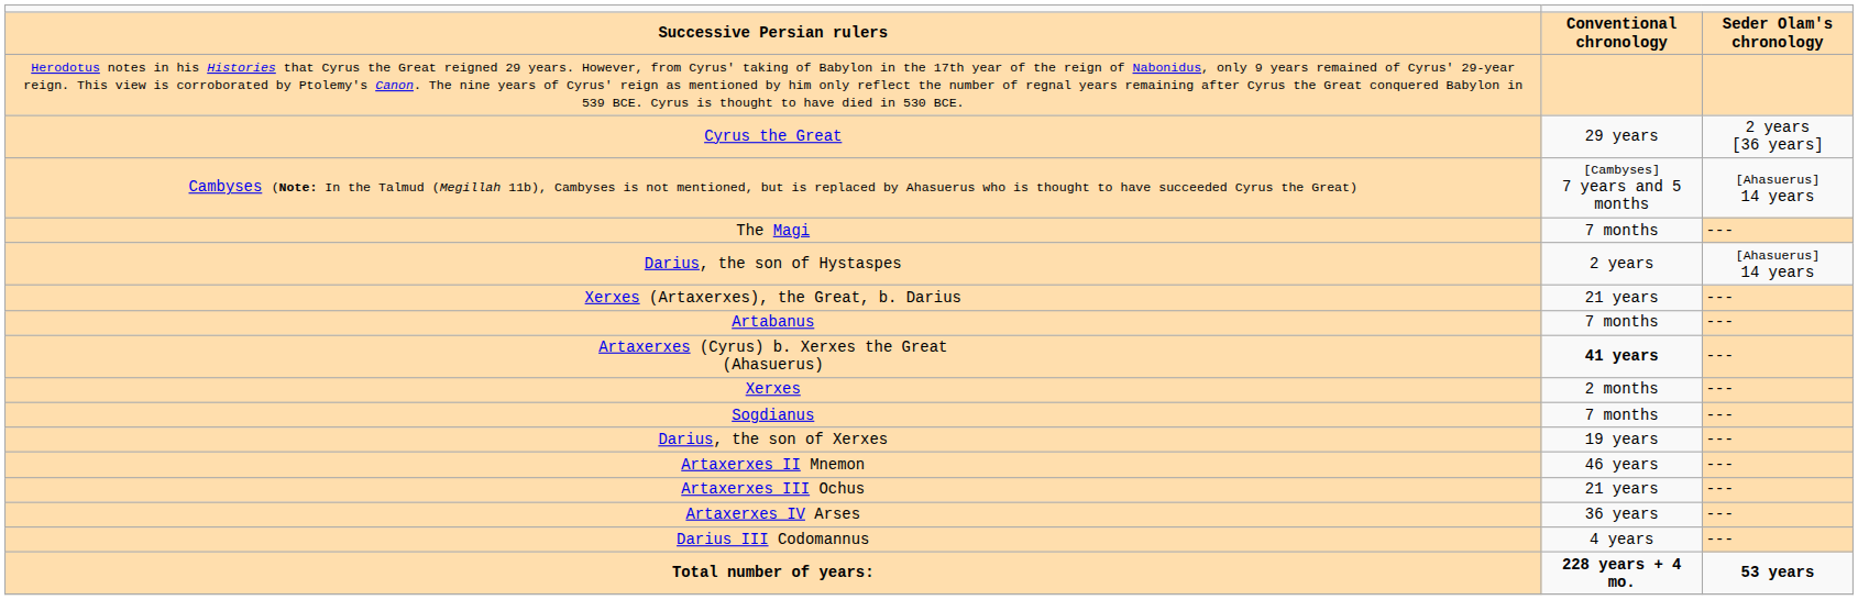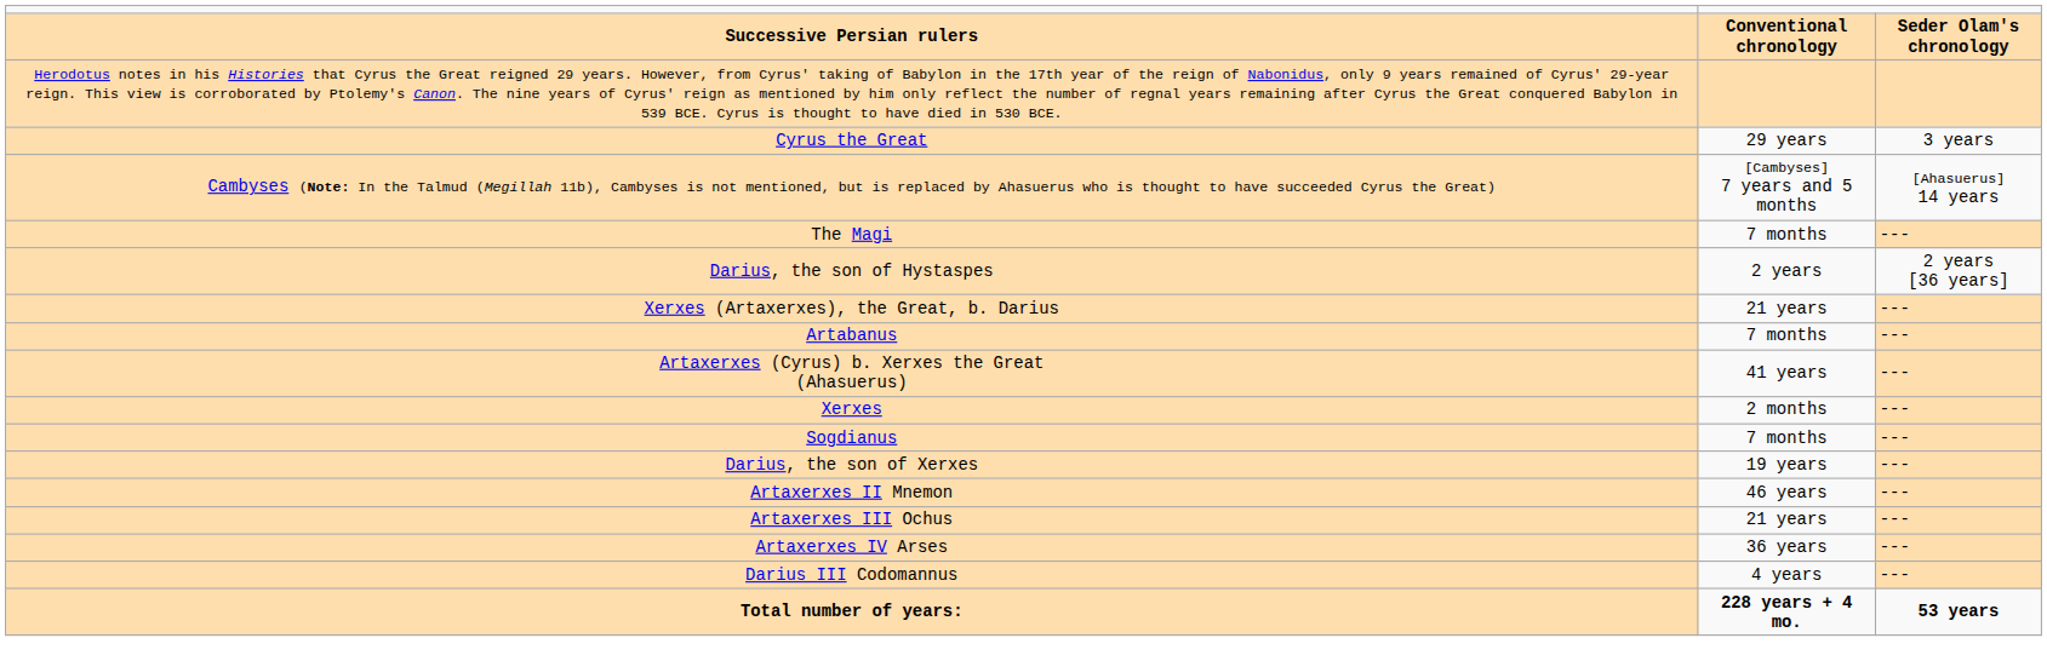Cyrus the Great | column 3: 2 years [36 years] -> 3 years
Darius, the son of Hystaspes | column 3: [Ahasuerus] 14 years -> 2 years [36 years]
Artaxerxes (Cyrus) b. Xerxes the Great (Ahasuerus) | column 2: bold -> normal
